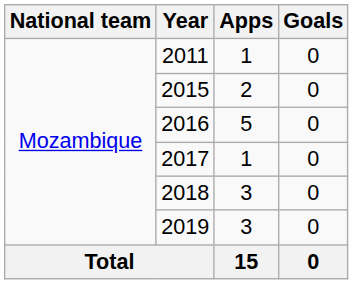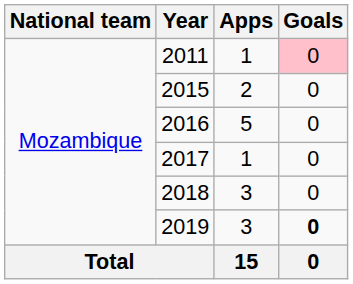2011 | Goals: no background -> pink background
2019 | Goals: normal -> bold
